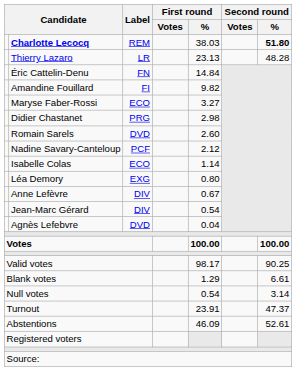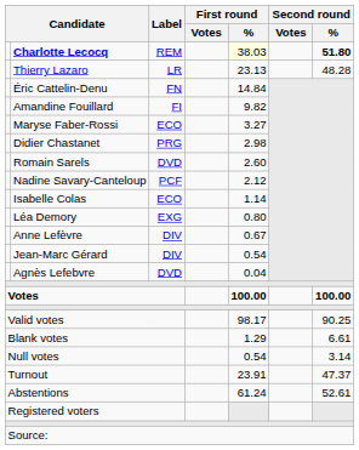Charlotte Lecocq | First round / %: no background -> lightyellow background
Abstentions | First round / %: 46.09 -> 61.24
